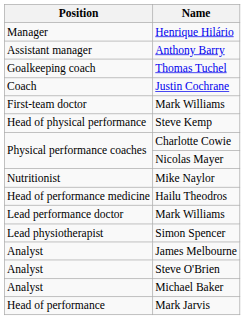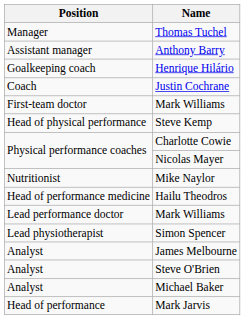row 2 | Name: Henrique Hilário -> Thomas Tuchel
row 4 | Name: Thomas Tuchel -> Henrique Hilário
